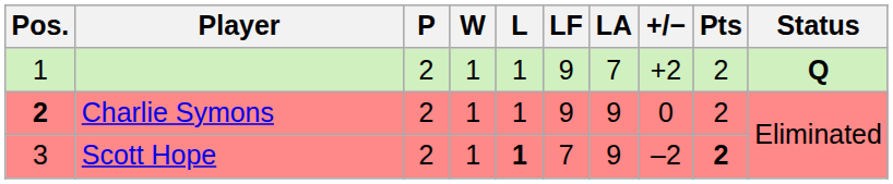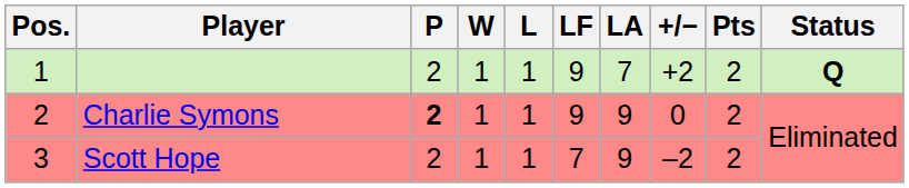Charlie Symons | Pos.: bold -> normal
Charlie Symons | P: normal -> bold
Scott Hope | L: bold -> normal
Scott Hope | Pts: bold -> normal
